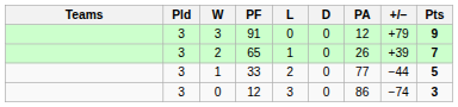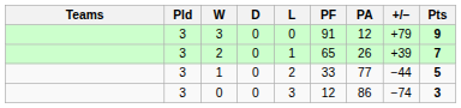columns swapped: D <-> PF
